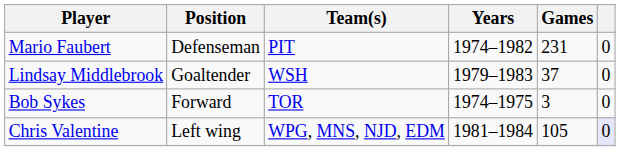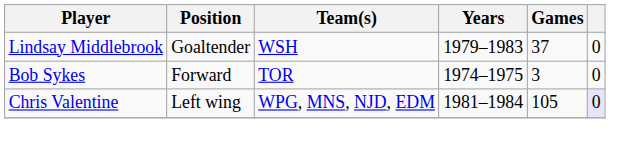- row: Mario Faubert | Defenseman | PIT | 1974–1982 | 231 | 0
